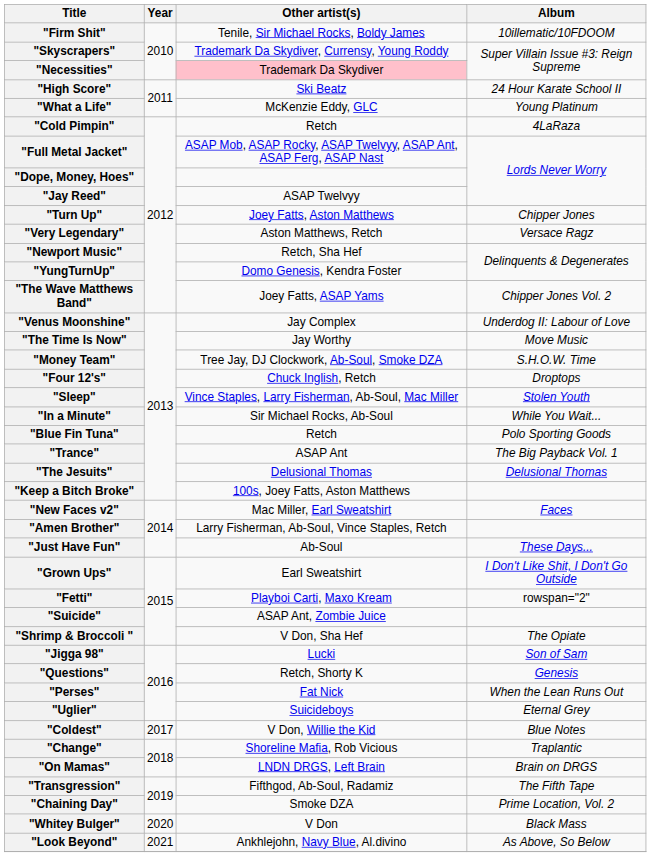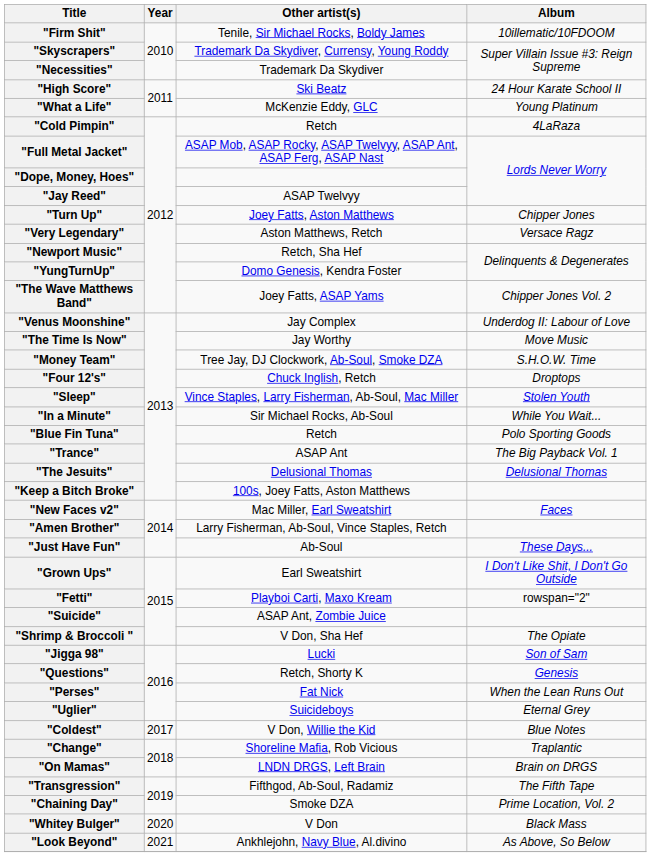"Necessities" | Other artist(s): pink background -> no background
